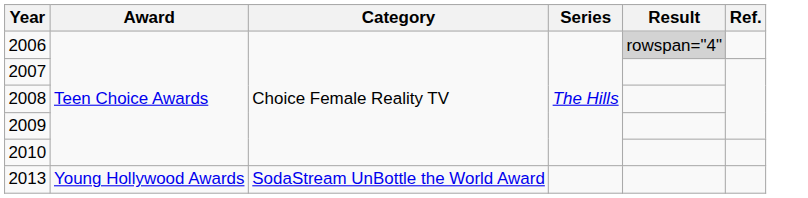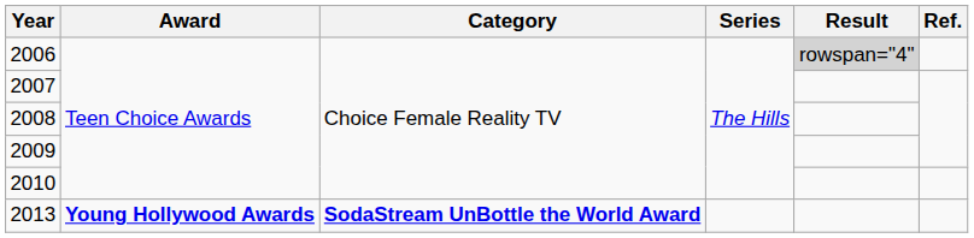2013 | Award: normal -> bold
2013 | Category: normal -> bold
